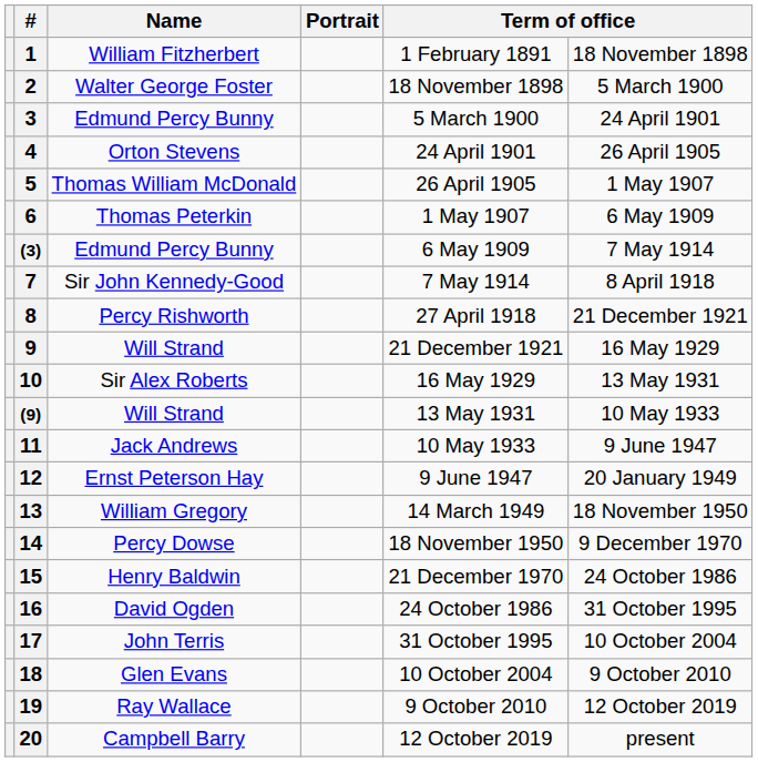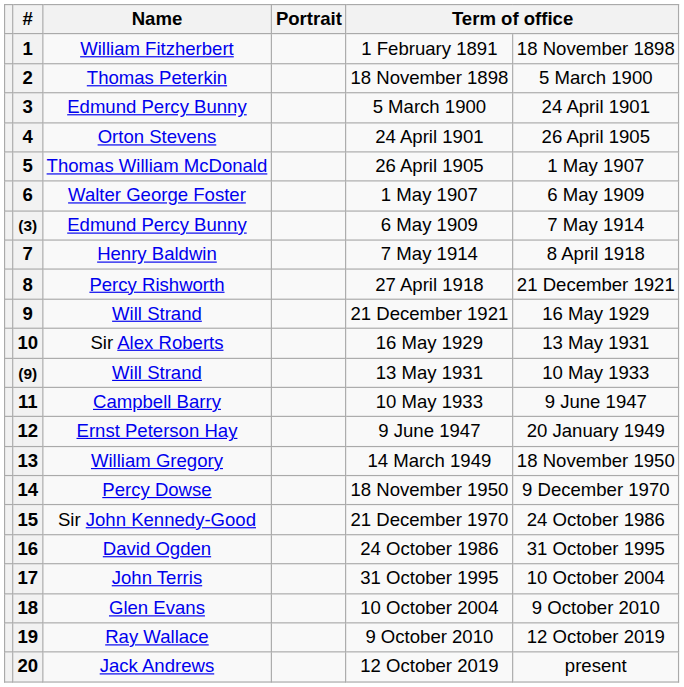2 | Name: Walter George Foster -> Thomas Peterkin
6 | Name: Thomas Peterkin -> Walter George Foster
7 | Name: Sir John Kennedy-Good -> Henry Baldwin
11 | Name: Jack Andrews -> Campbell Barry
15 | Name: Henry Baldwin -> Sir John Kennedy-Good
20 | Name: Campbell Barry -> Jack Andrews
